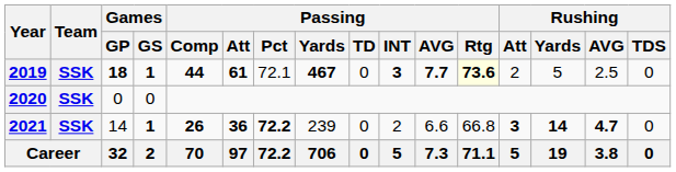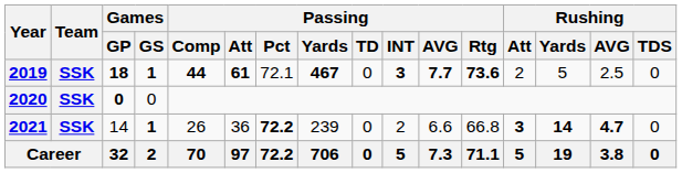2019 | Passing / Rtg: lightyellow background -> no background
2020 | Games / GP: normal -> bold
2021 | Passing / Comp: bold -> normal
2021 | Passing / Att: bold -> normal
